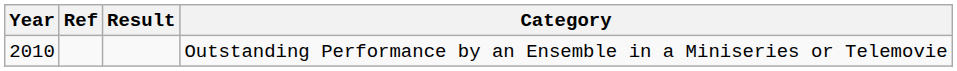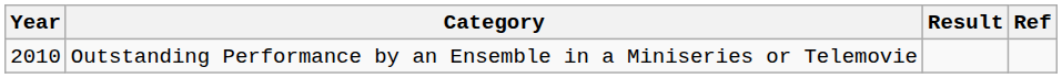columns swapped: Category <-> Ref
